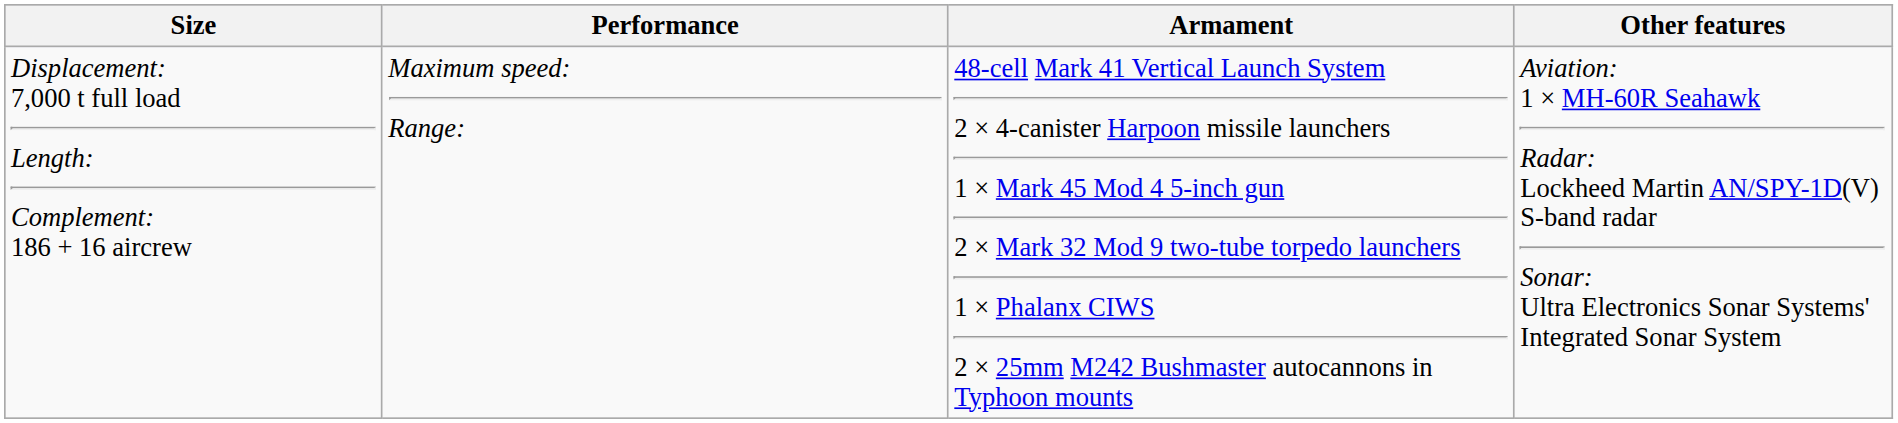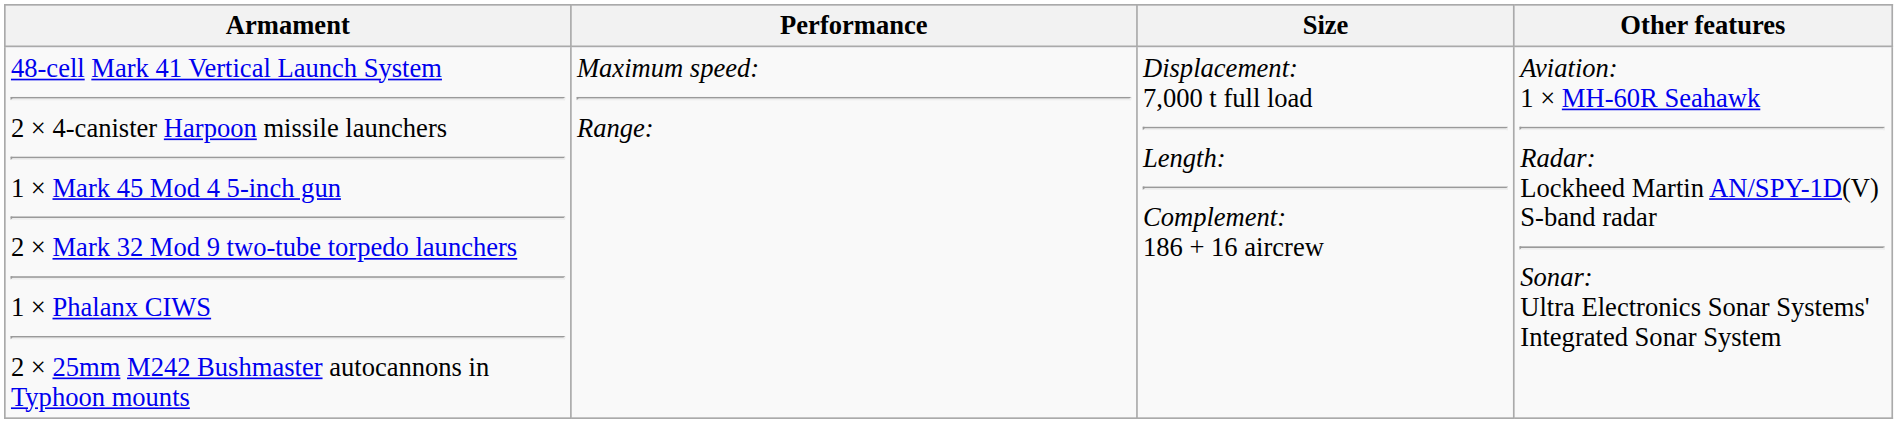columns swapped: Size <-> Armament
